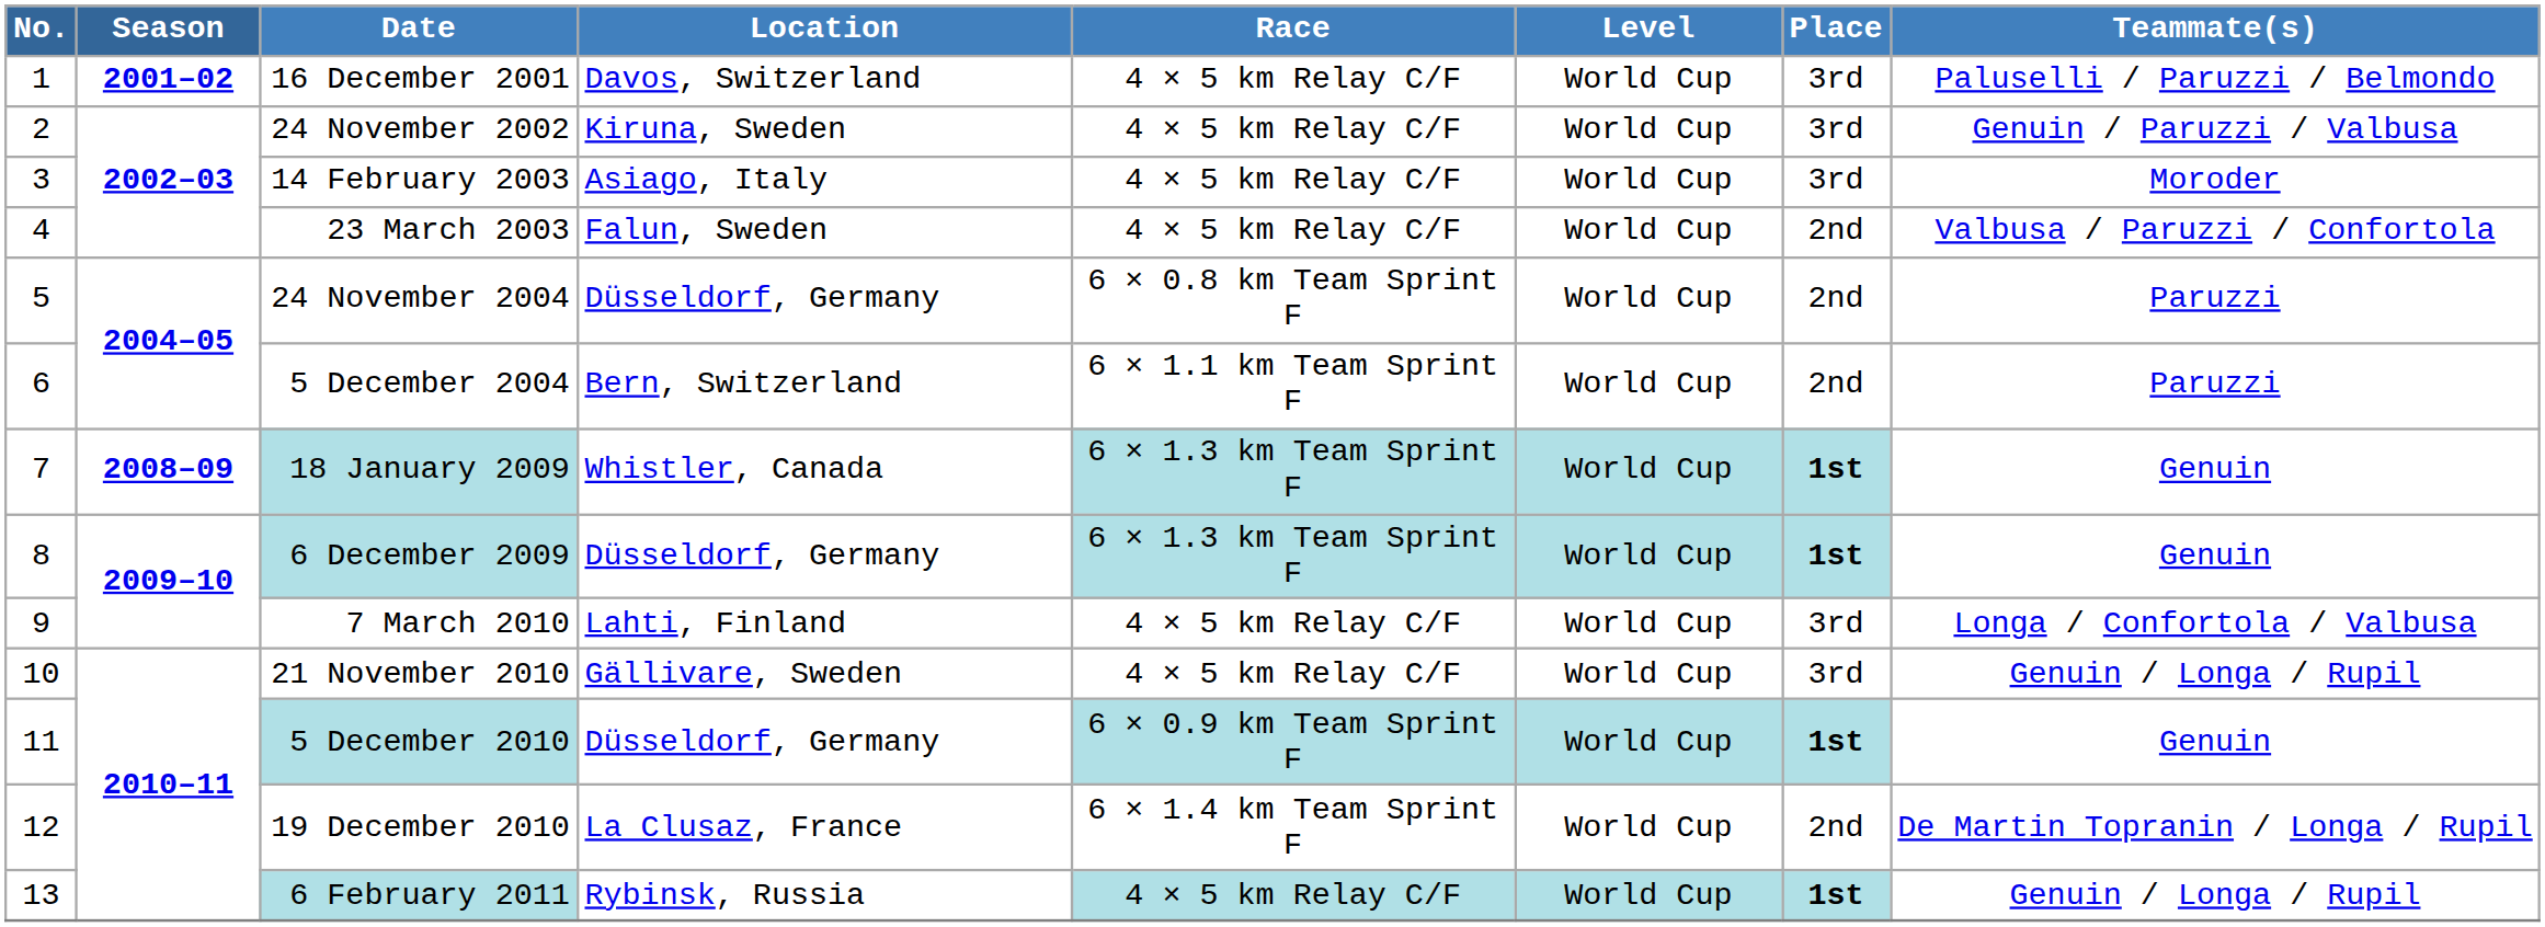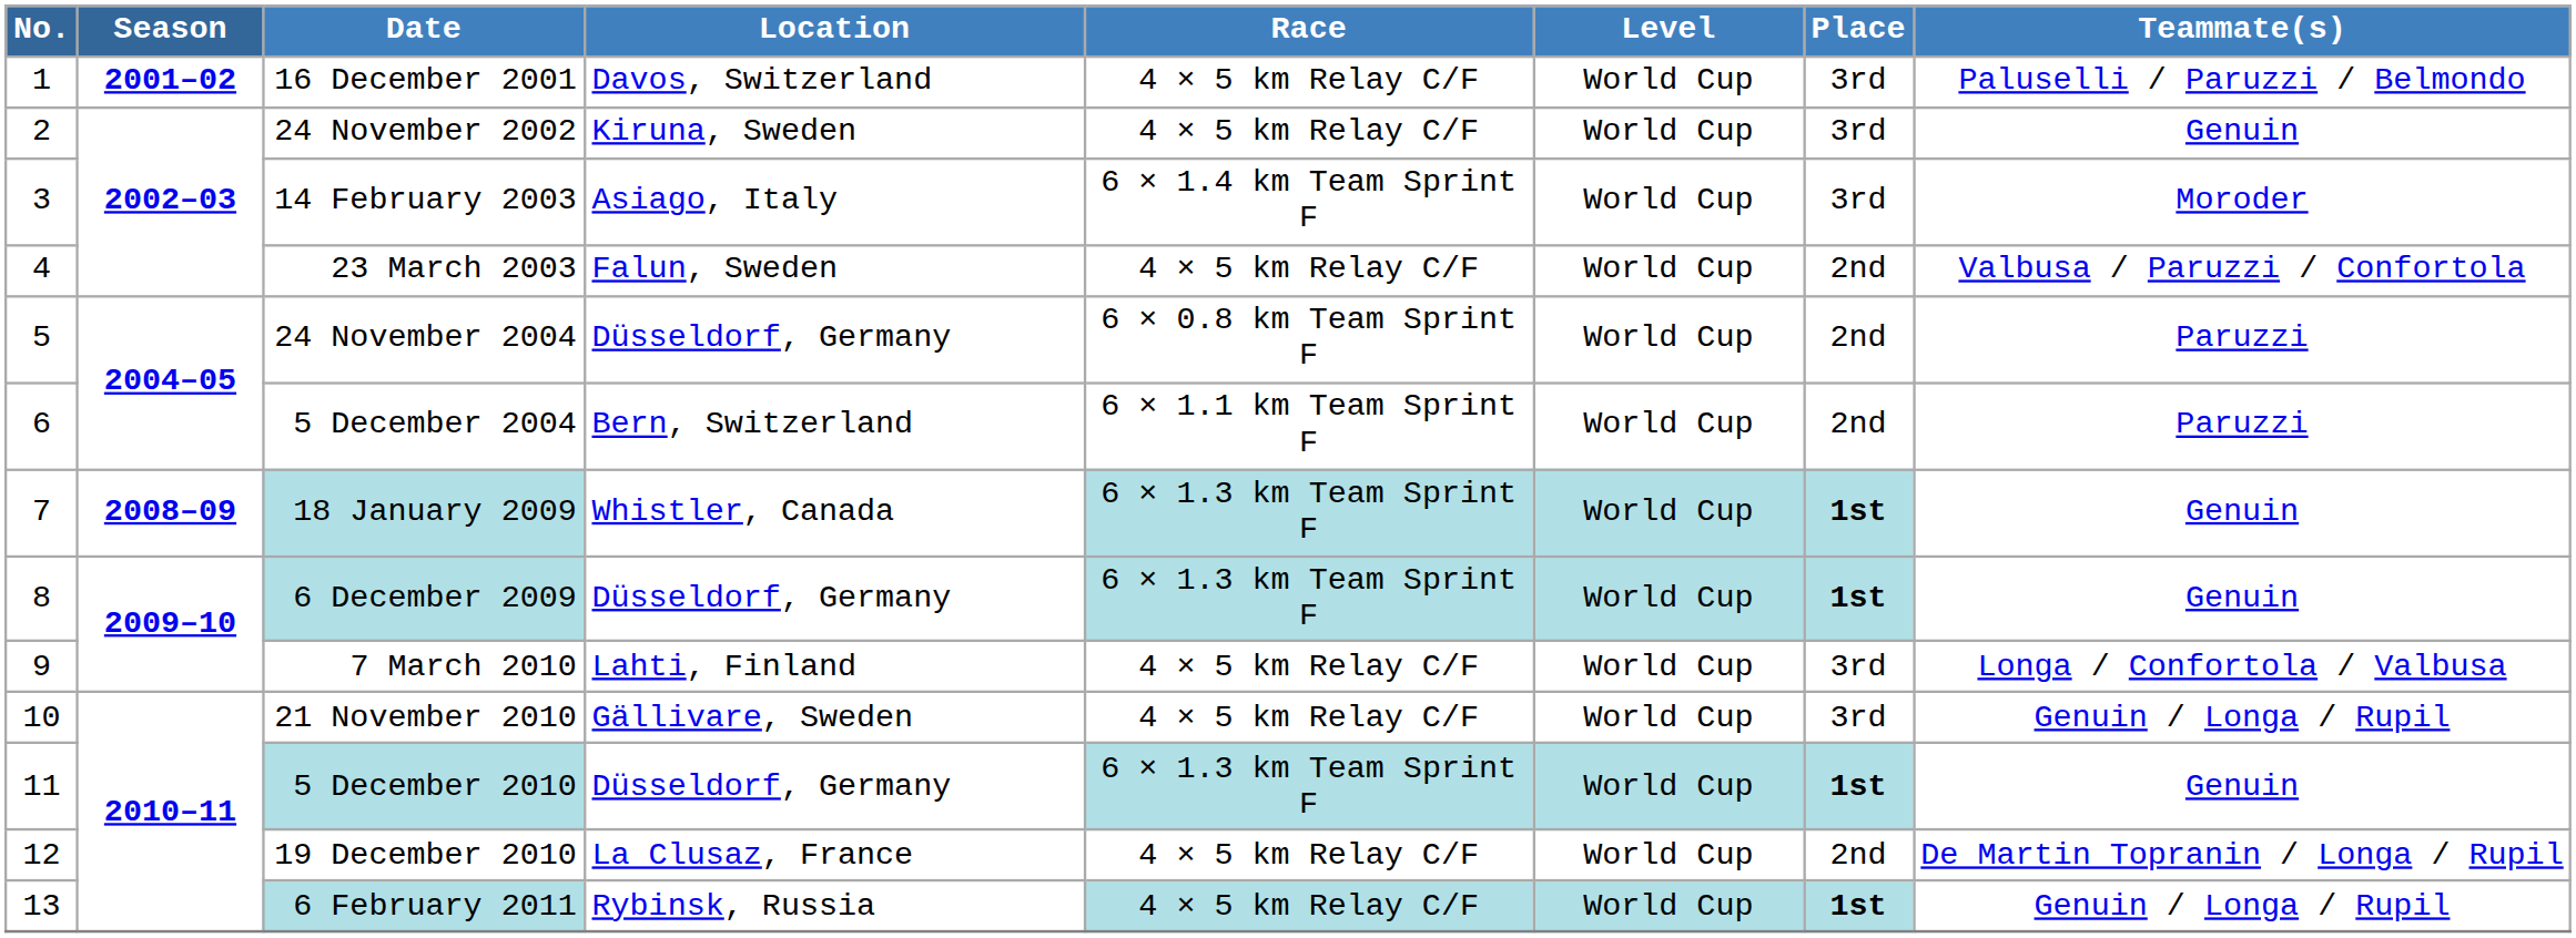24 November 2002 | Teammate(s): Genuin / Paruzzi / Valbusa -> Genuin
14 February 2003 | Race: 4 × 5 km Relay C/F -> 6 × 1.4 km Team Sprint F
5 December 2010 | Race: 6 × 0.9 km Team Sprint F -> 6 × 1.3 km Team Sprint F
19 December 2010 | Race: 6 × 1.4 km Team Sprint F -> 4 × 5 km Relay C/F
